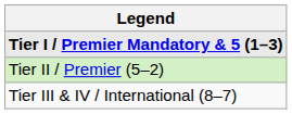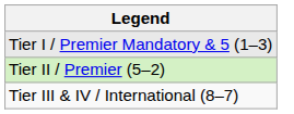row 2 | column 1: bold -> normal
